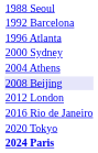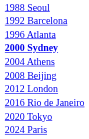2000 Sydney | column 1: normal -> bold
2008 Beijing | column 1: lavender background -> no background
2024 Paris | column 1: bold -> normal
